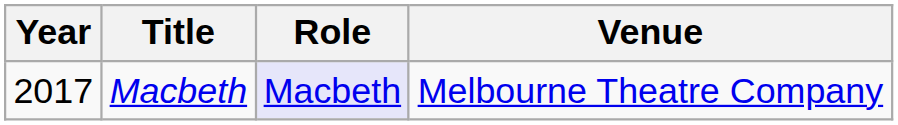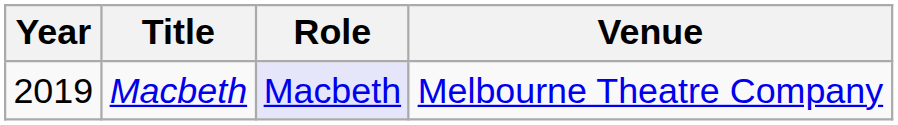row 2 | Year: 2017 -> 2019
